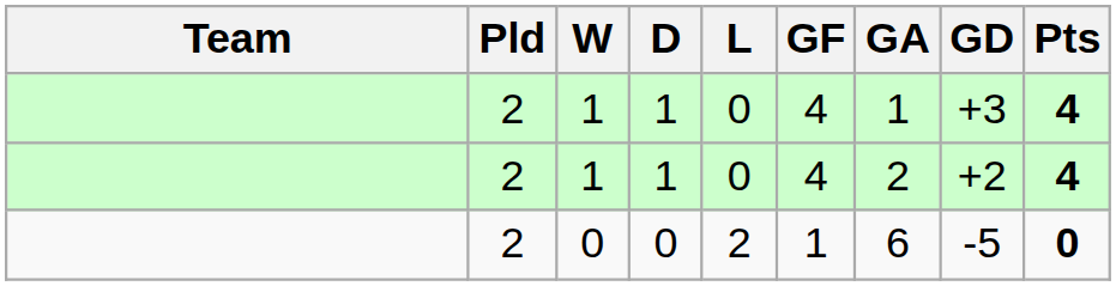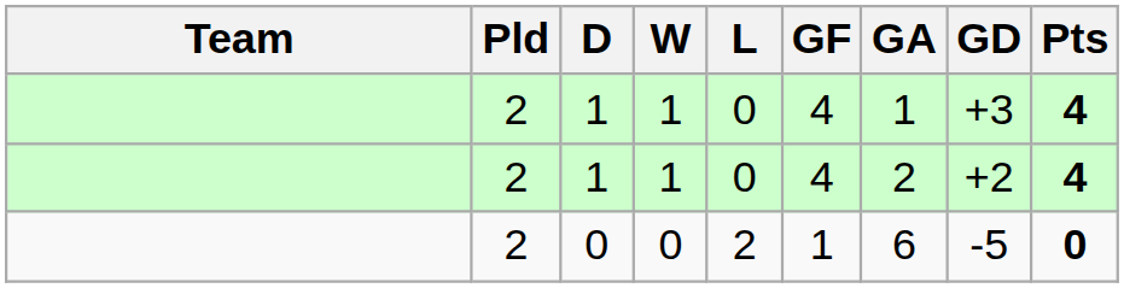columns swapped: W <-> D
